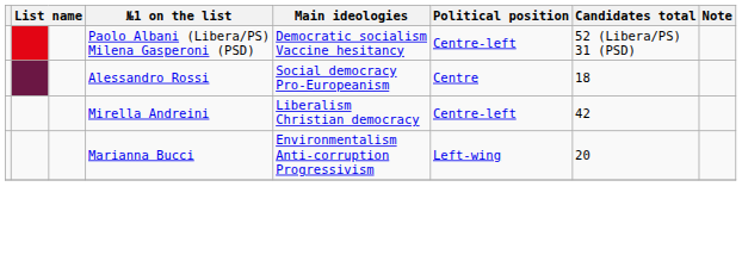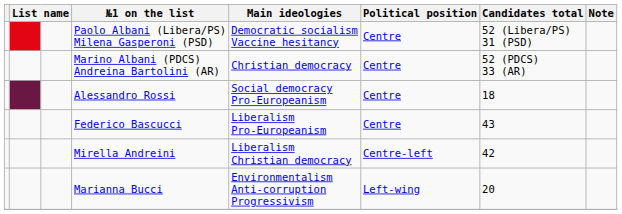Paolo Albani (Libera/PS) Milena Gasperoni (PSD) | Political position: Centre-left -> Centre
+ row: Marino Albani (PDCS) Andreina Bartolini (AR) | Christian democracy | Centre | 52 (PDCS) 33 (AR)
+ row: Federico Bascucci | Liberalism Pro-Europeanism | Centre | 43
